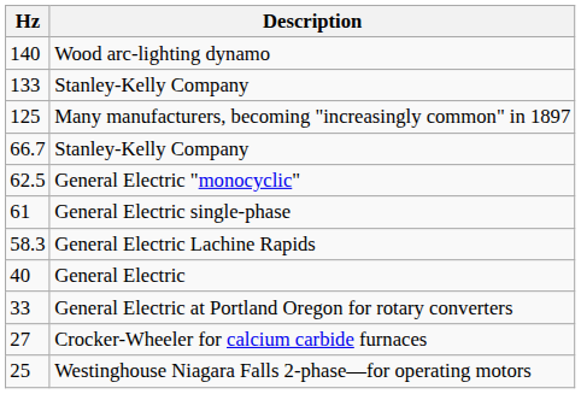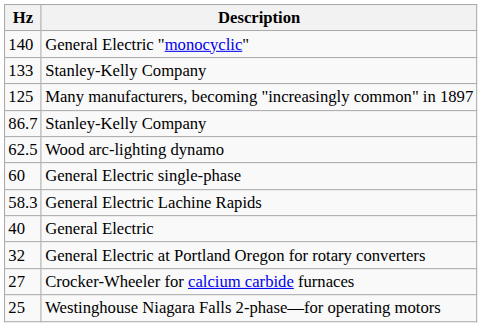row 2 | Description: Wood arc-lighting dynamo -> General Electric "monocyclic"
row 5 | Hz: 66.7 -> 86.7
row 6 | Description: General Electric "monocyclic" -> Wood arc-lighting dynamo
row 7 | Hz: 61 -> 60
row 10 | Hz: 33 -> 32
